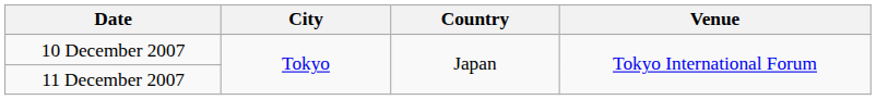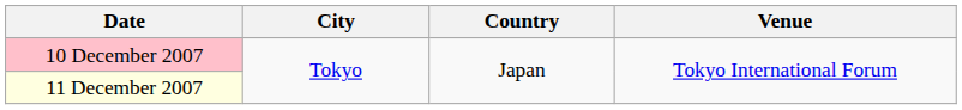10 December 2007 | Date: no background -> pink background
11 December 2007 | Date: no background -> lightyellow background
